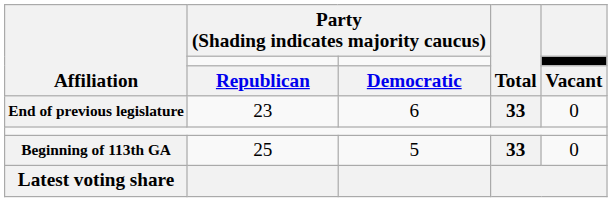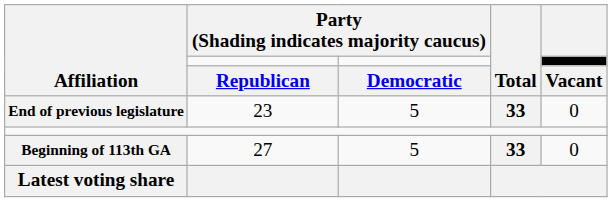End of previous legislature | column 3: 6 -> 5
Beginning of 113th GA | column 2: 25 -> 27
